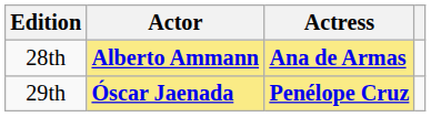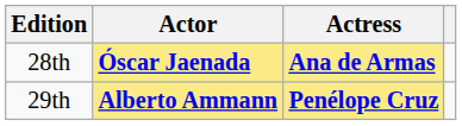28th | Actor: Alberto Ammann -> Óscar Jaenada
29th | Actor: Óscar Jaenada -> Alberto Ammann
